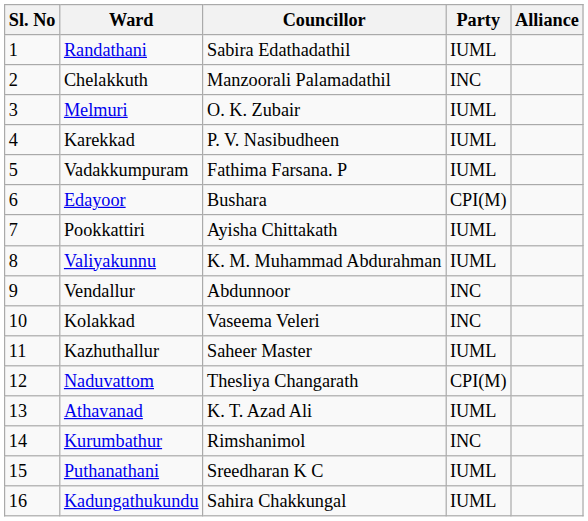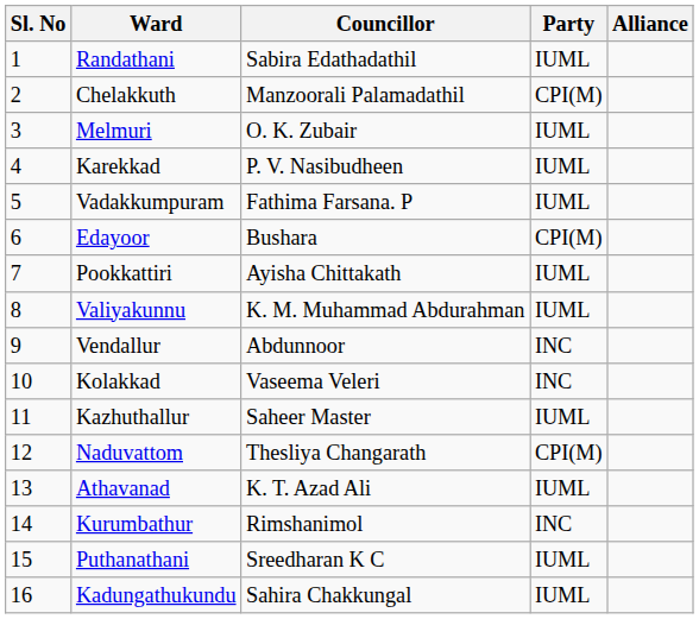Chelakkuth | Party: INC -> CPI(M)
